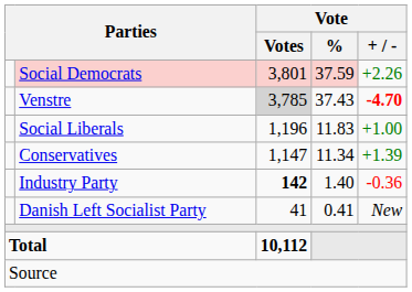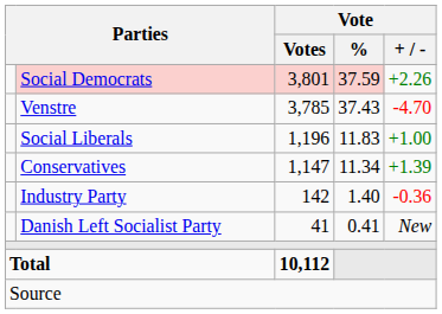Venstre | Vote / Votes: lightgrey background -> no background
Venstre | Vote / + / -: bold -> normal
Industry Party | Vote / Votes: bold -> normal
